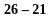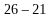row 1 | column 1: bold -> normal
